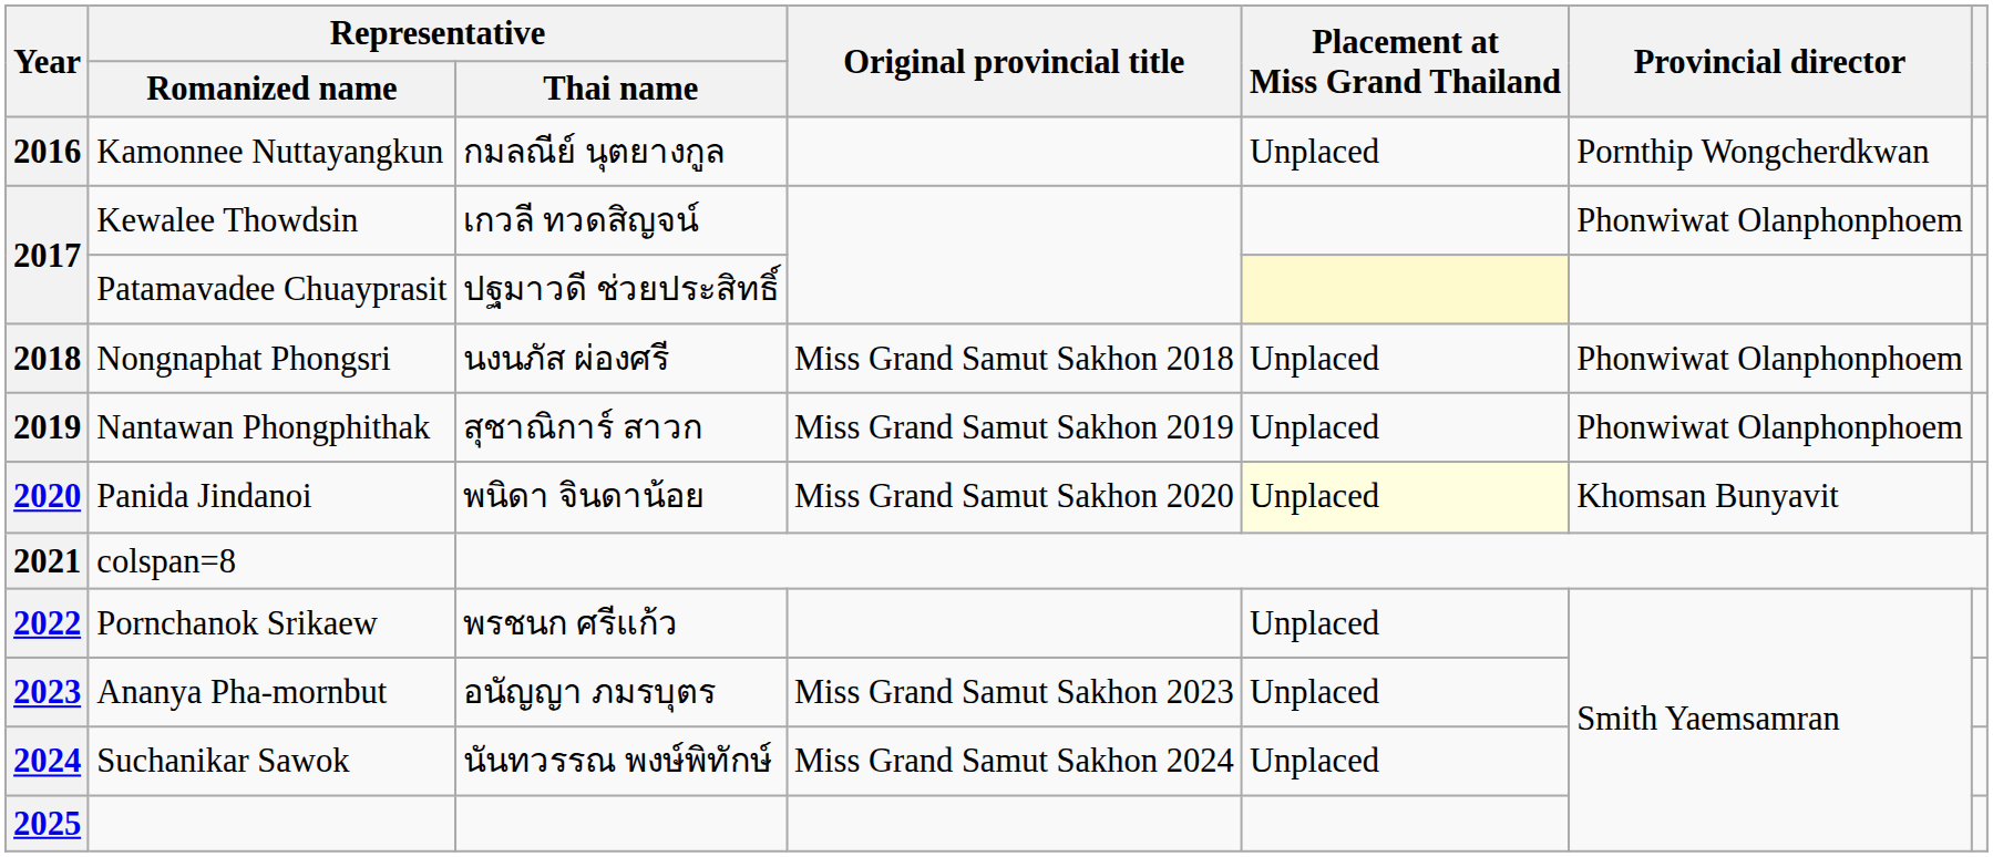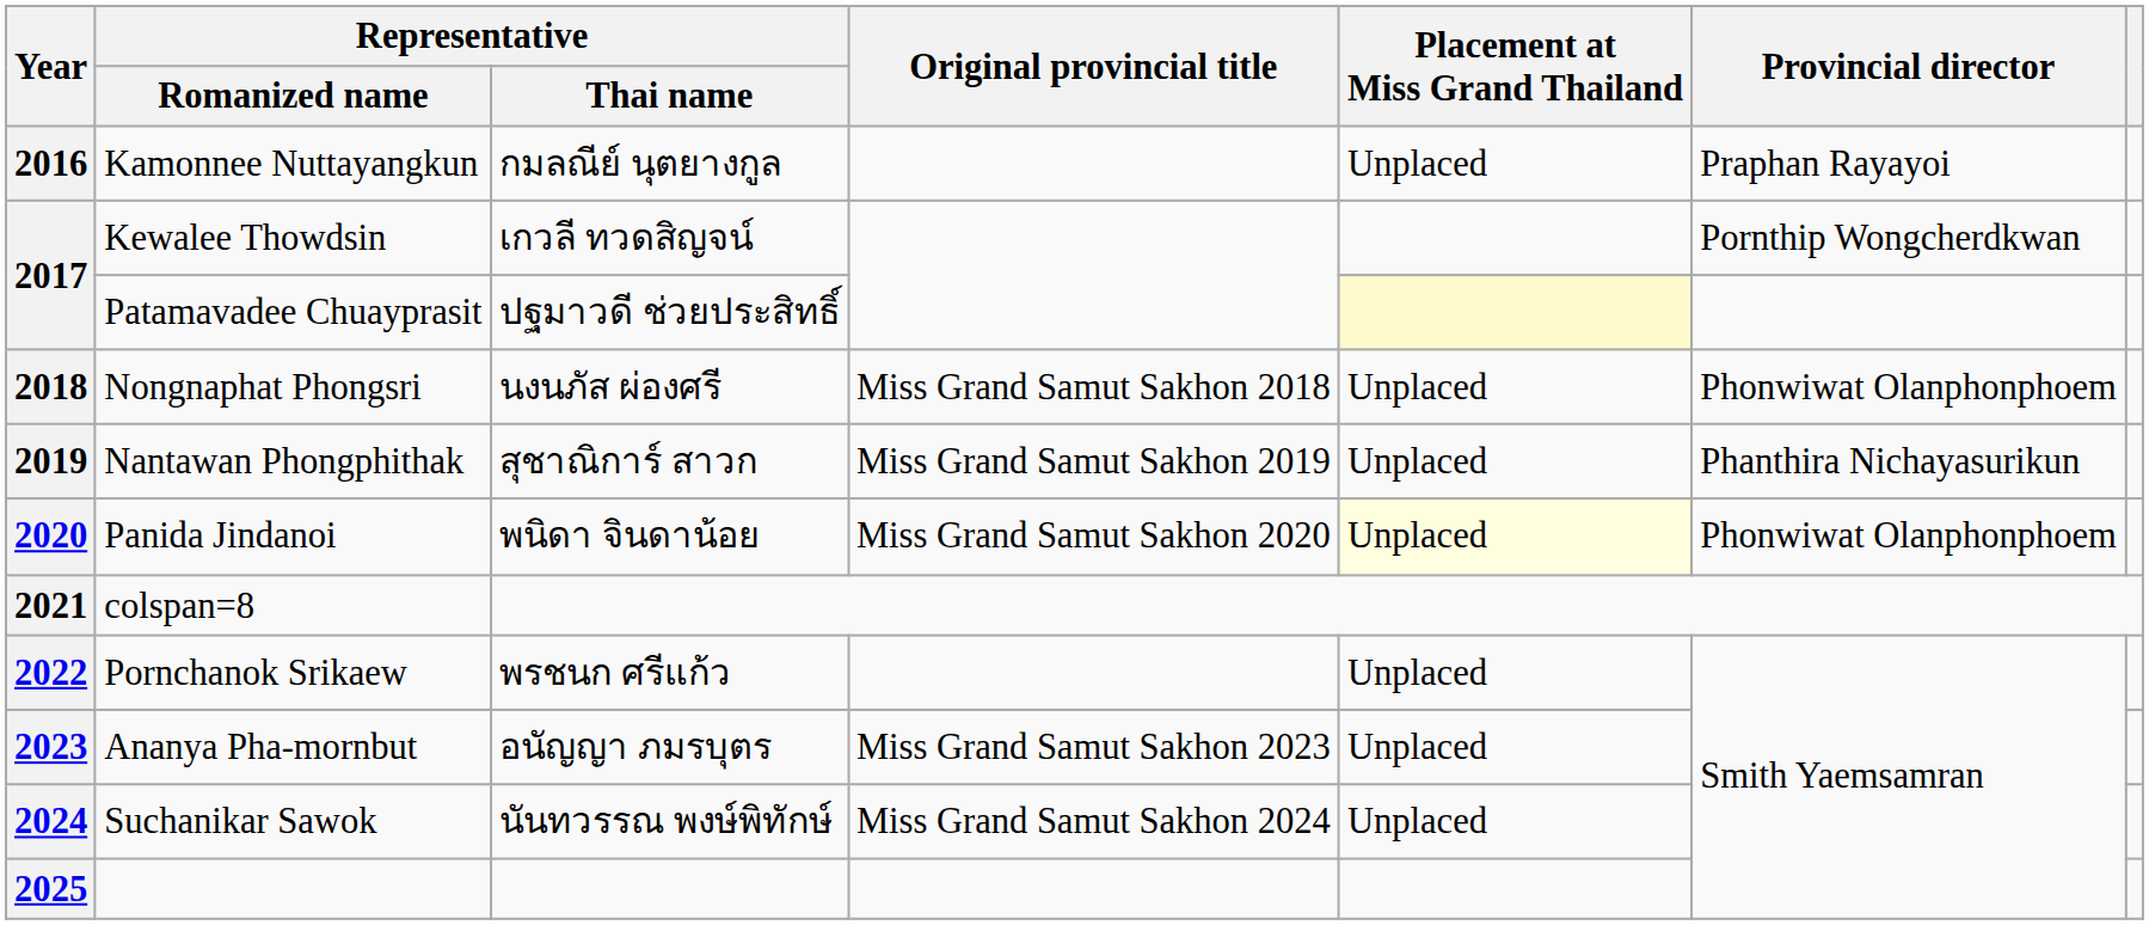2016 | Provincial director: Pornthip Wongcherdkwan -> Praphan Rayayoi
2017 / Kewalee Thowdsin | Provincial director: Phonwiwat Olanphonphoem -> Pornthip Wongcherdkwan
2019 | Provincial director: Phonwiwat Olanphonphoem -> Phanthira Nichayasurikun
2020 | Provincial director: Khomsan Bunyavit -> Phonwiwat Olanphonphoem
